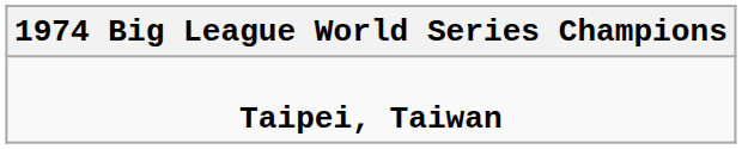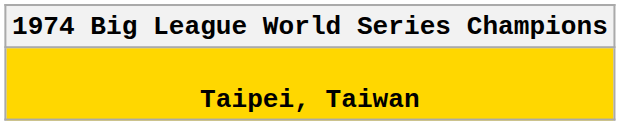row 2 | column 1: no background -> gold background
